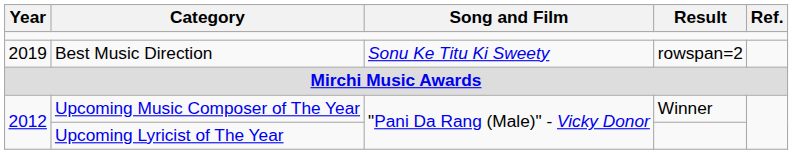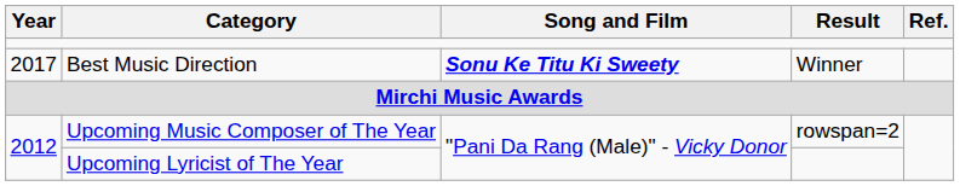Best Music Direction | Year: 2019 -> 2017
Best Music Direction | Song and Film: normal -> bold
Best Music Direction | Result: rowspan=2 -> Winner
Upcoming Music Composer of The Year | Result: Winner -> rowspan=2
